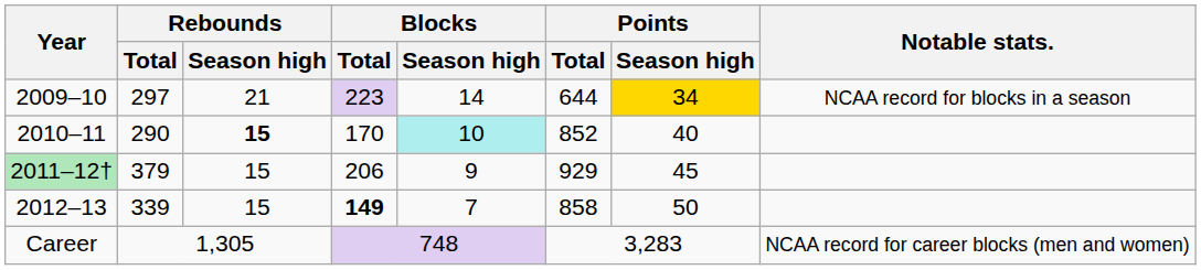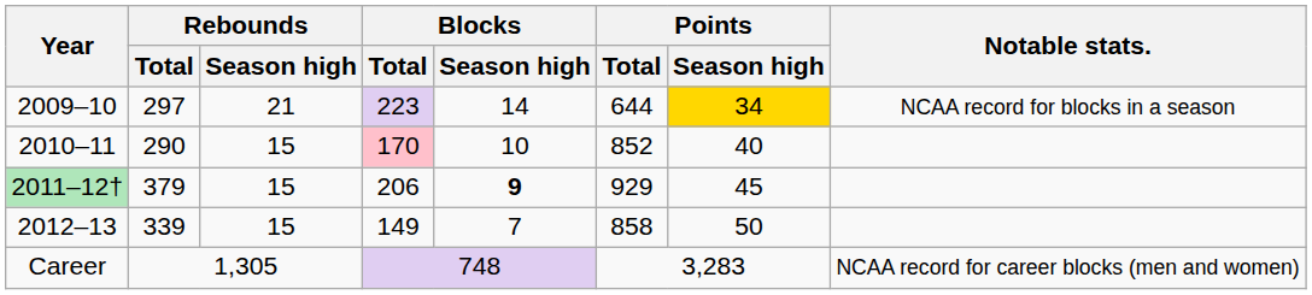2010–11 | Rebounds / Season high: bold -> normal
2010–11 | Blocks / Total: no background -> pink background
2010–11 | Blocks / Season high: paleturquoise background -> no background
2011–12† | Blocks / Season high: normal -> bold
2012–13 | Blocks / Total: bold -> normal
